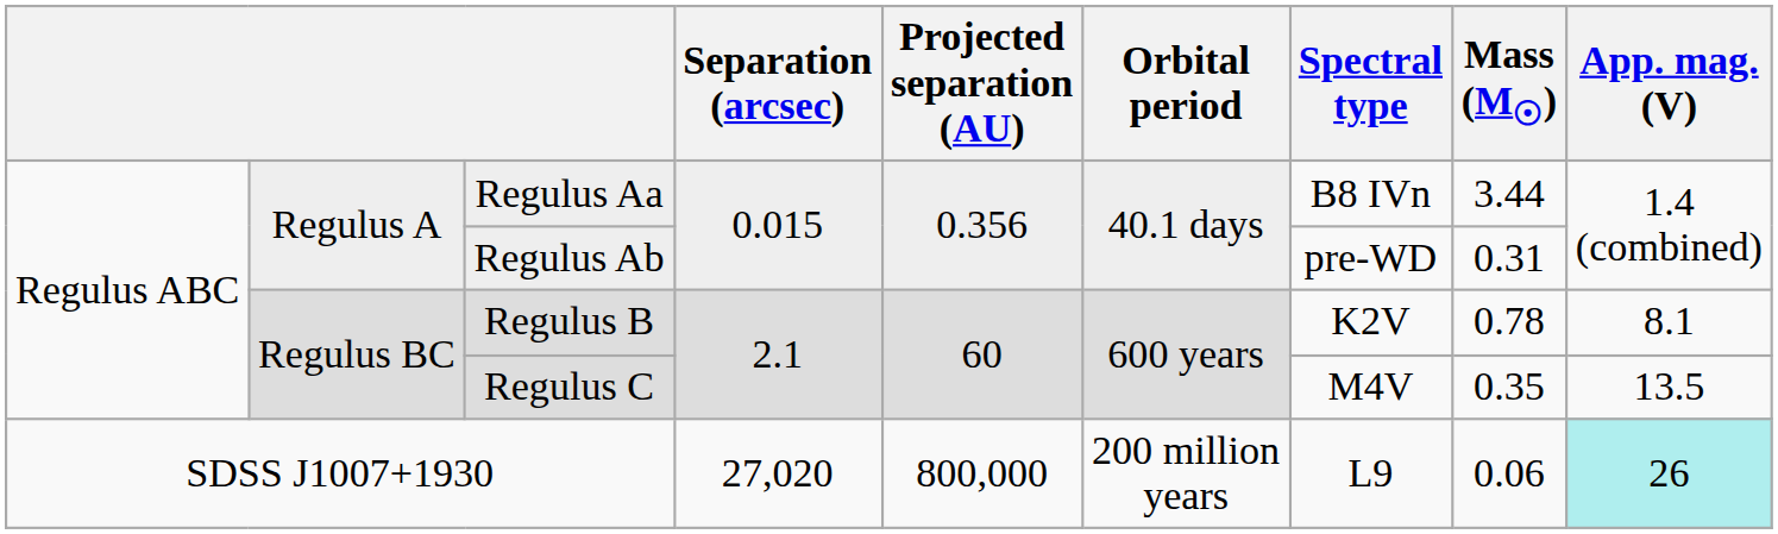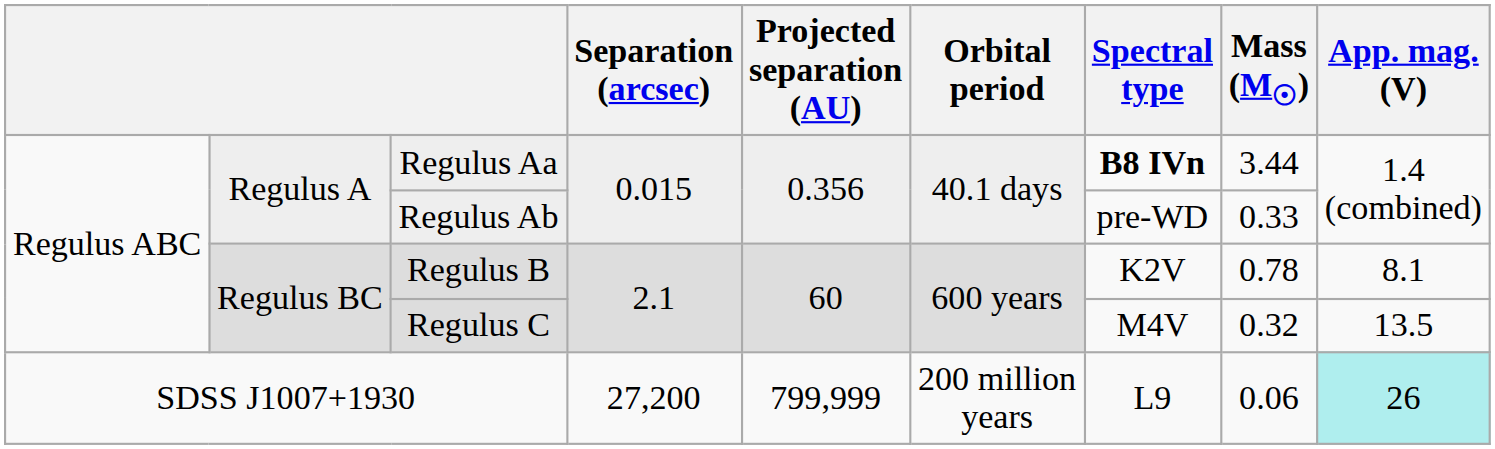Regulus Aa | Spectral type: normal -> bold
Regulus Ab | Mass (M☉): 0.31 -> 0.33
Regulus C | Mass (M☉): 0.35 -> 0.32
SDSS J1007+1930 | Separation (arcsec): 27,020 -> 27,200
SDSS J1007+1930 | Projected separation (AU): 800,000 -> 799,999
